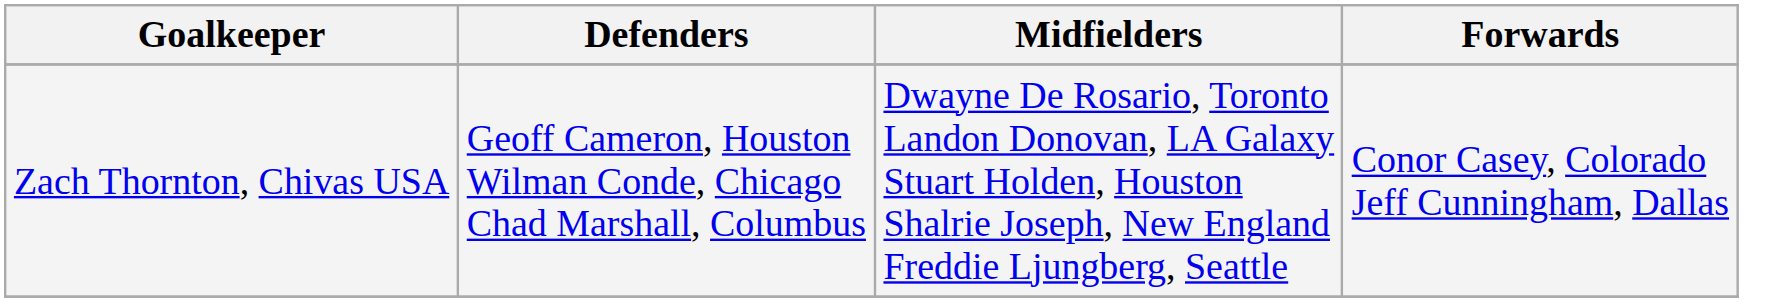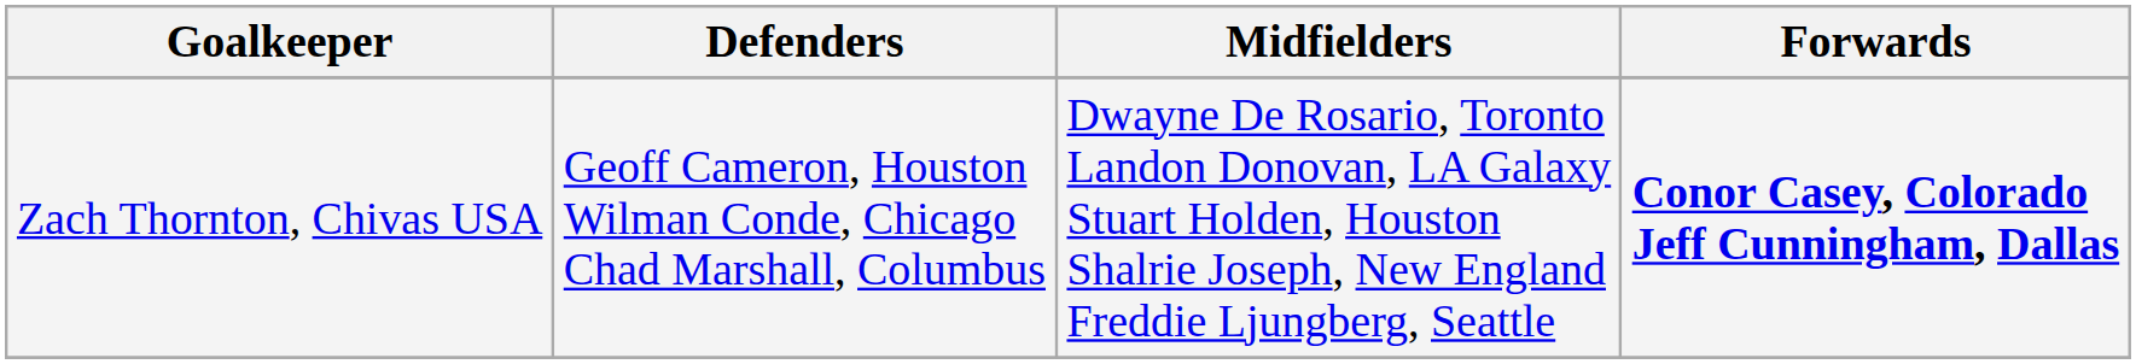Zach Thornton, Chivas USA | Forwards: normal -> bold
